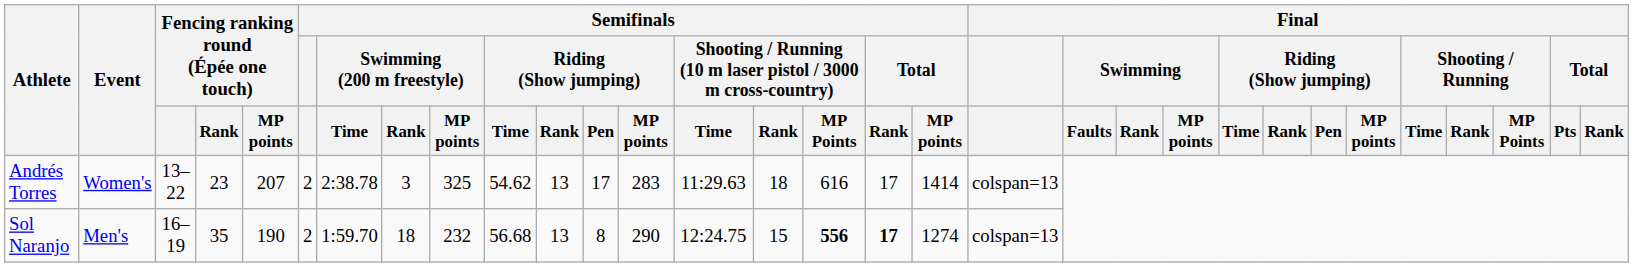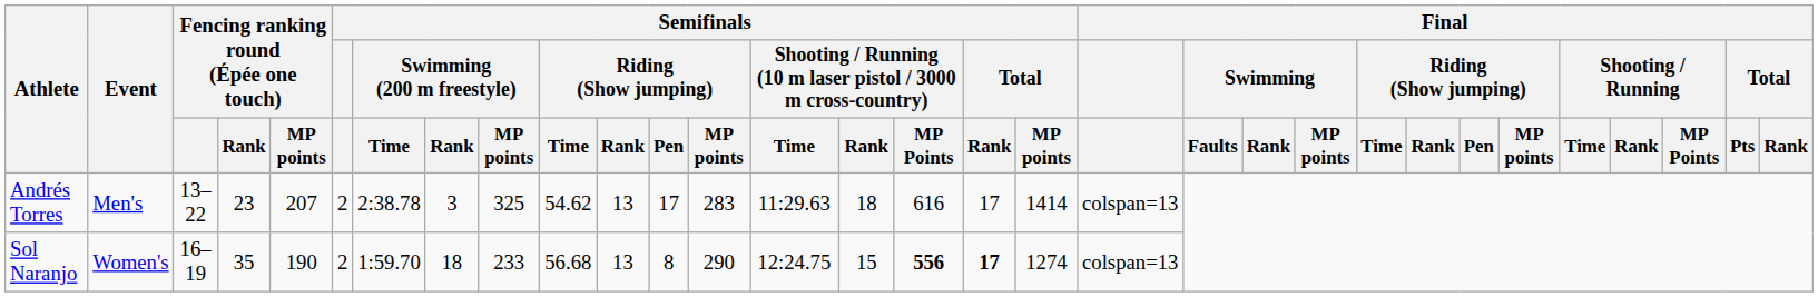Andrés Torres | Event: Women's -> Men's
Sol Naranjo | Event: Men's -> Women's
Sol Naranjo | Semifinals / Swimming (200 m freestyle) / MP points: 232 -> 233
